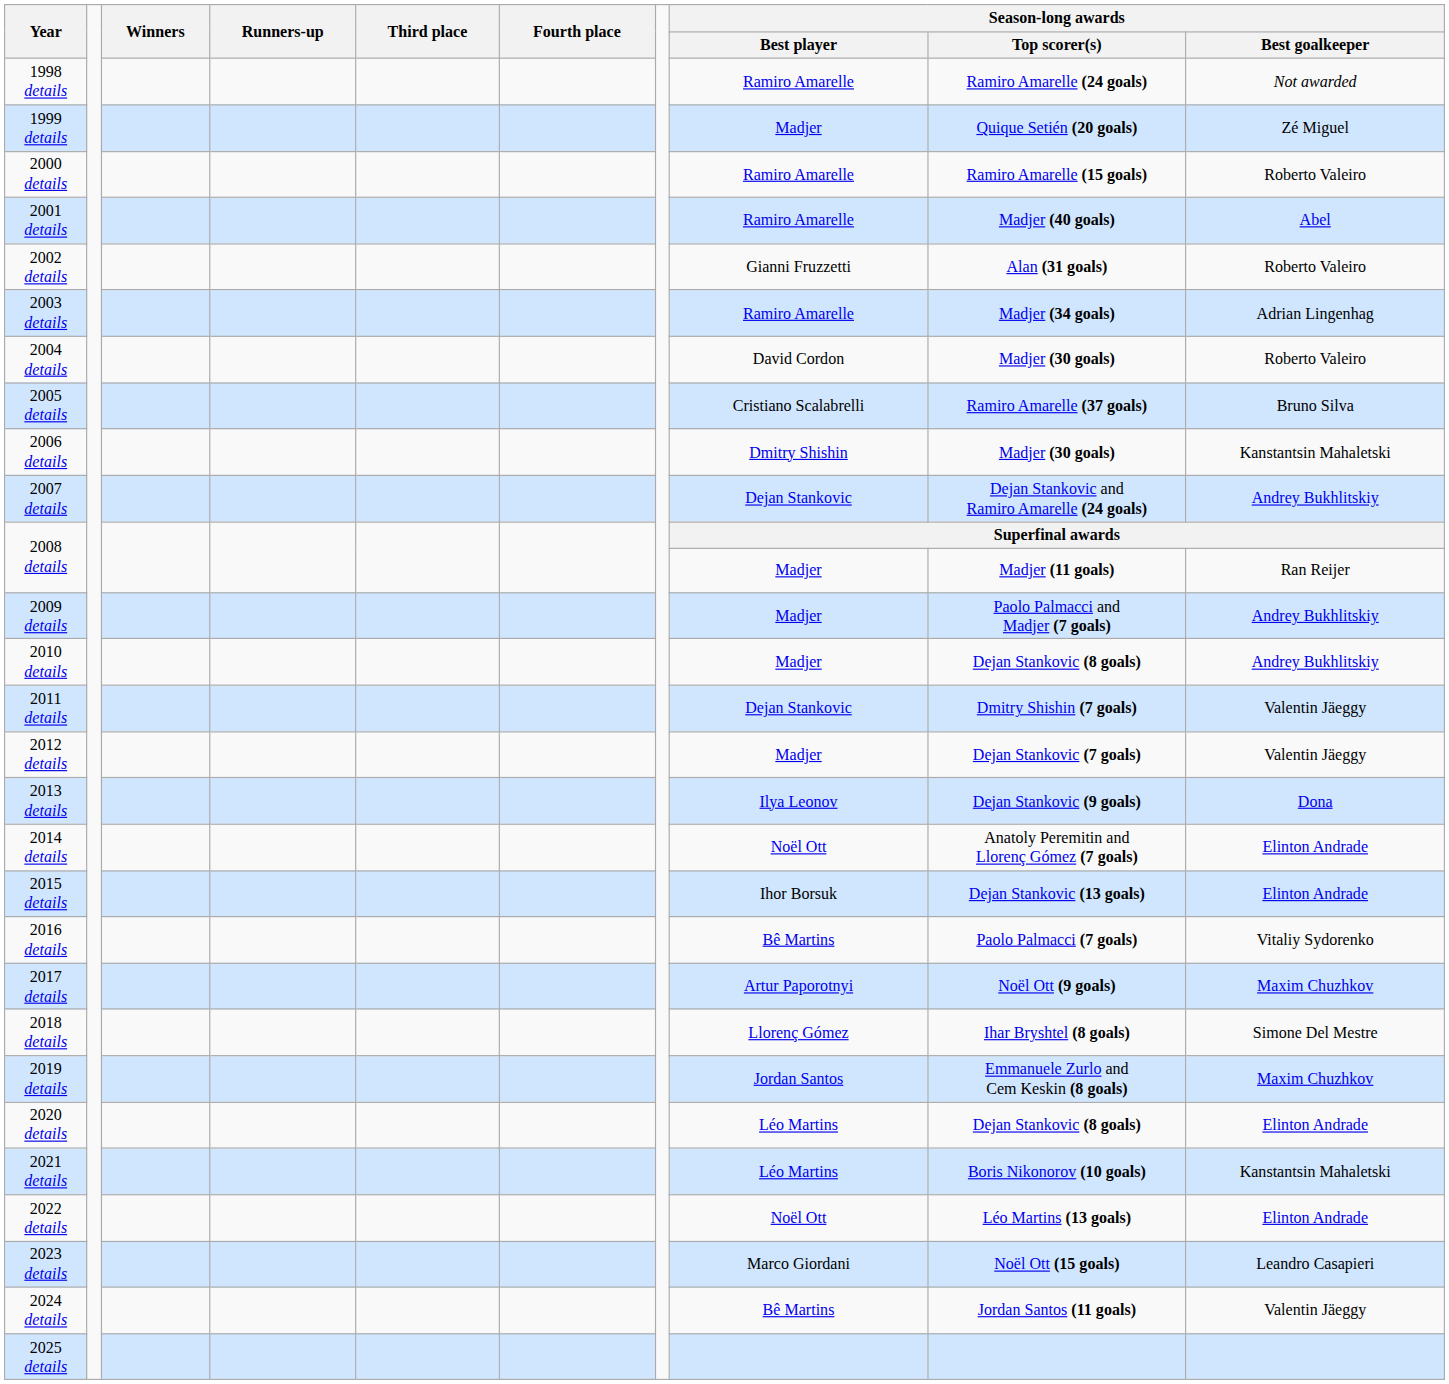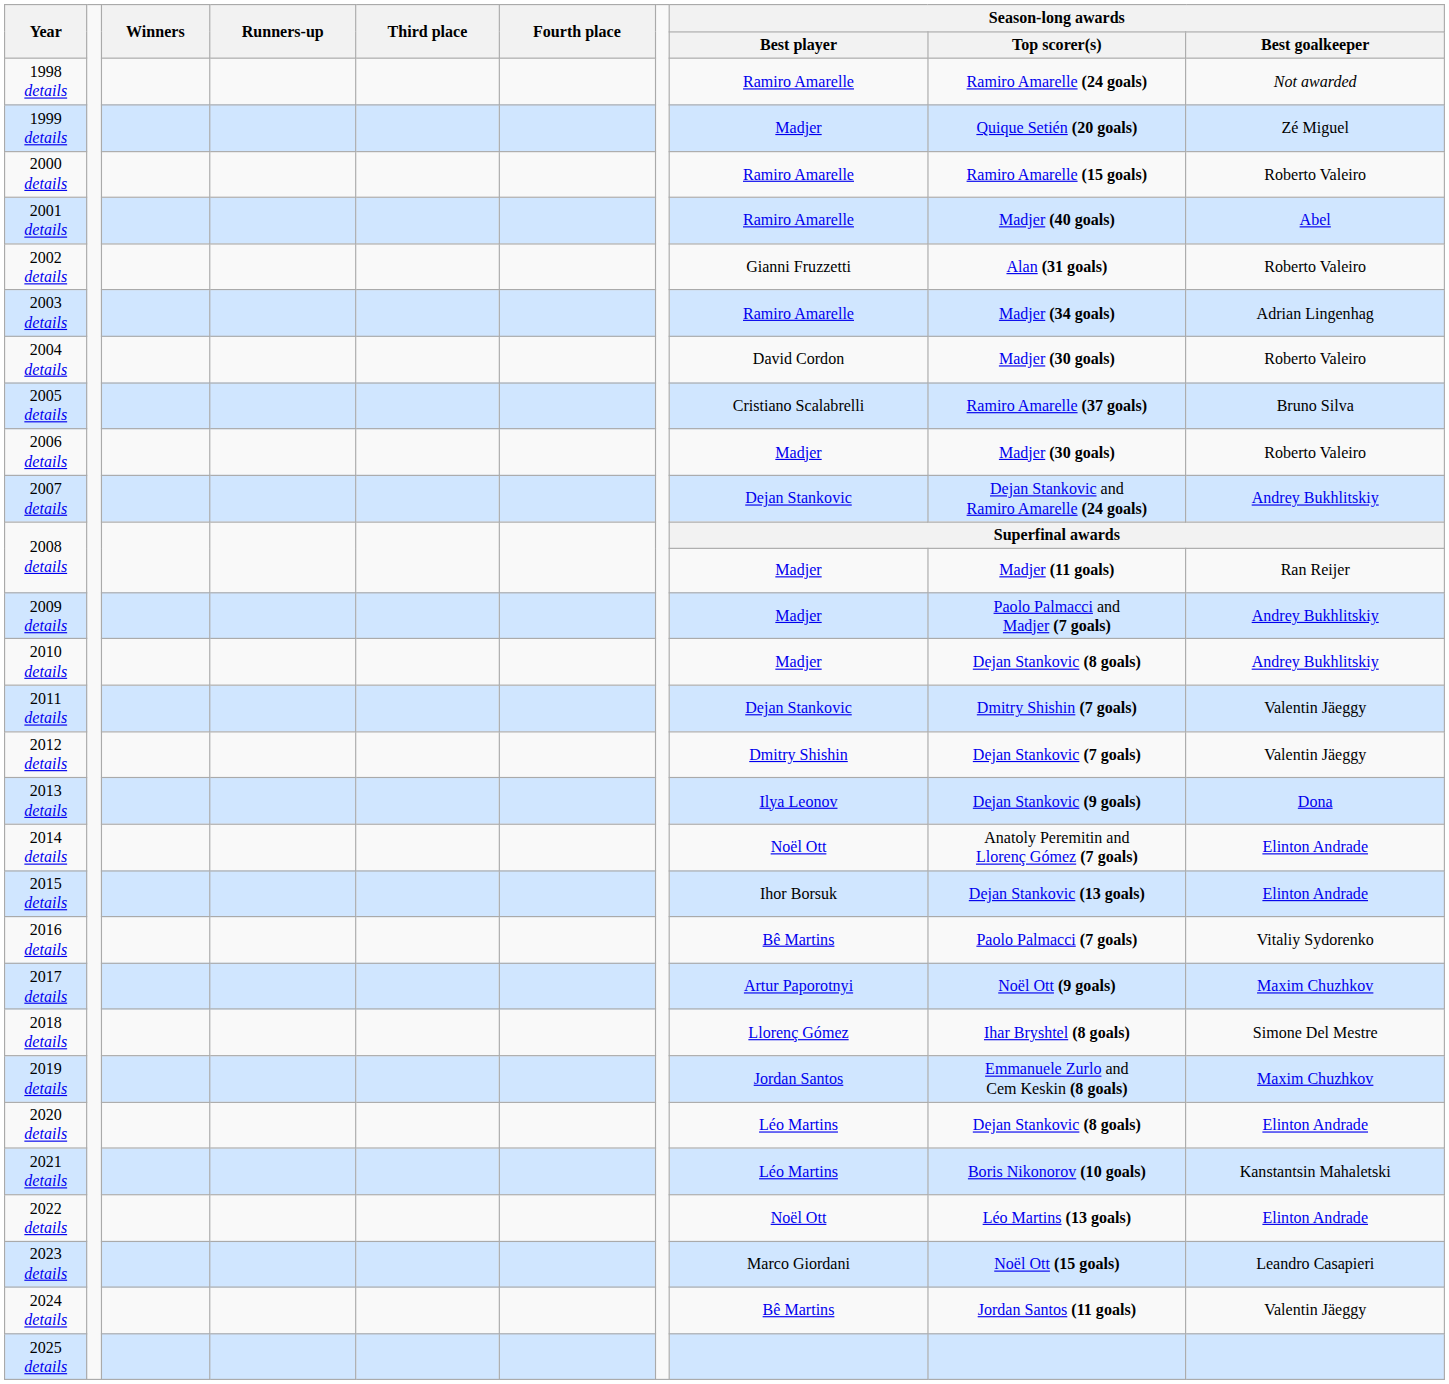row 11 | Season-long awards / Best player: Dmitry Shishin -> Madjer
row 11 | Season-long awards / Best goalkeeper: Kanstantsin Mahaletski -> Roberto Valeiro
row 18 | Season-long awards / Best player: Madjer -> Dmitry Shishin
